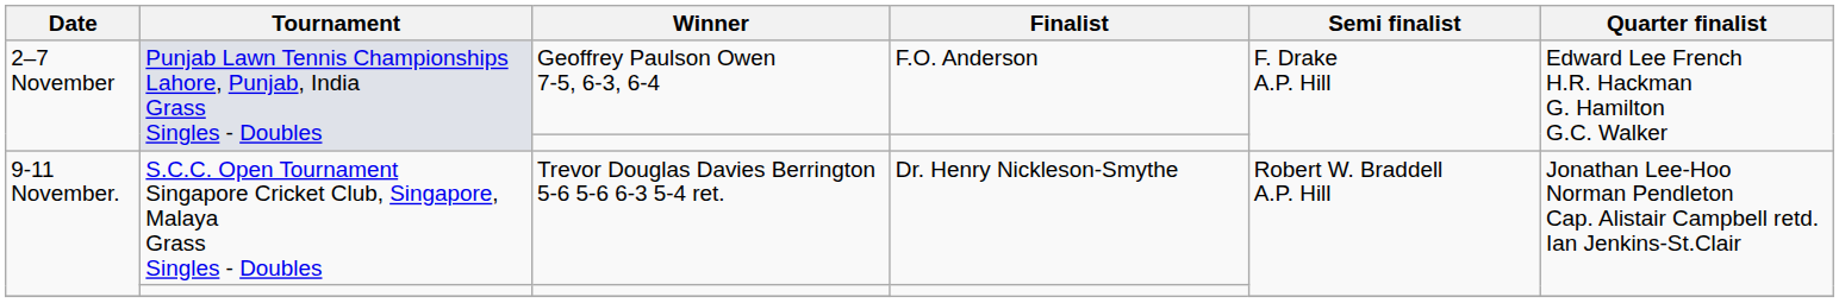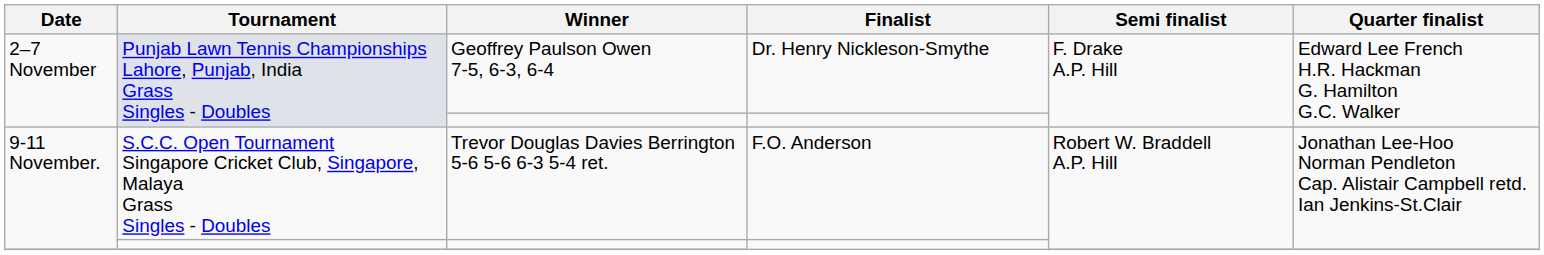row 2 | Finalist: F.O. Anderson -> Dr. Henry Nickleson-Smythe
row 4 | Finalist: Dr. Henry Nickleson-Smythe -> F.O. Anderson
